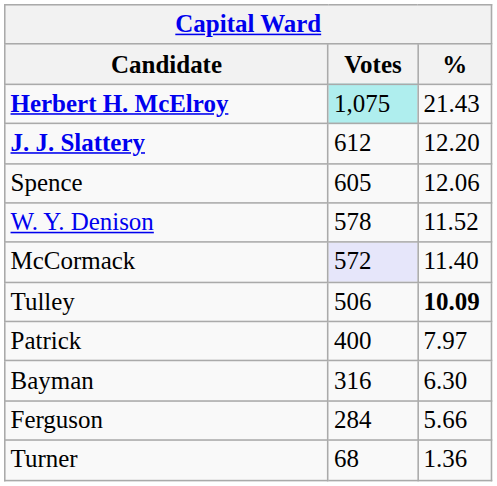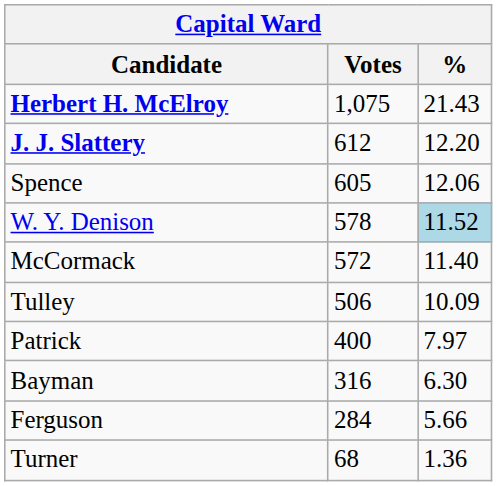Herbert H. McElroy | Votes: paleturquoise background -> no background
W. Y. Denison | %: no background -> lightblue background
McCormack | Votes: lavender background -> no background
Tulley | %: bold -> normal
